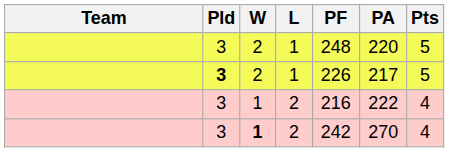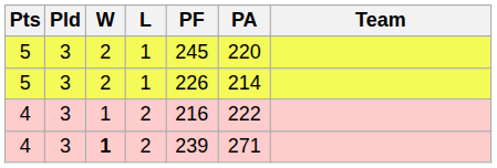columns swapped: Team <-> Pts
row 2 | PF: 248 -> 245
row 3 | Pld: bold -> normal
row 3 | PA: 217 -> 214
row 5 | PF: 242 -> 239
row 5 | PA: 270 -> 271
